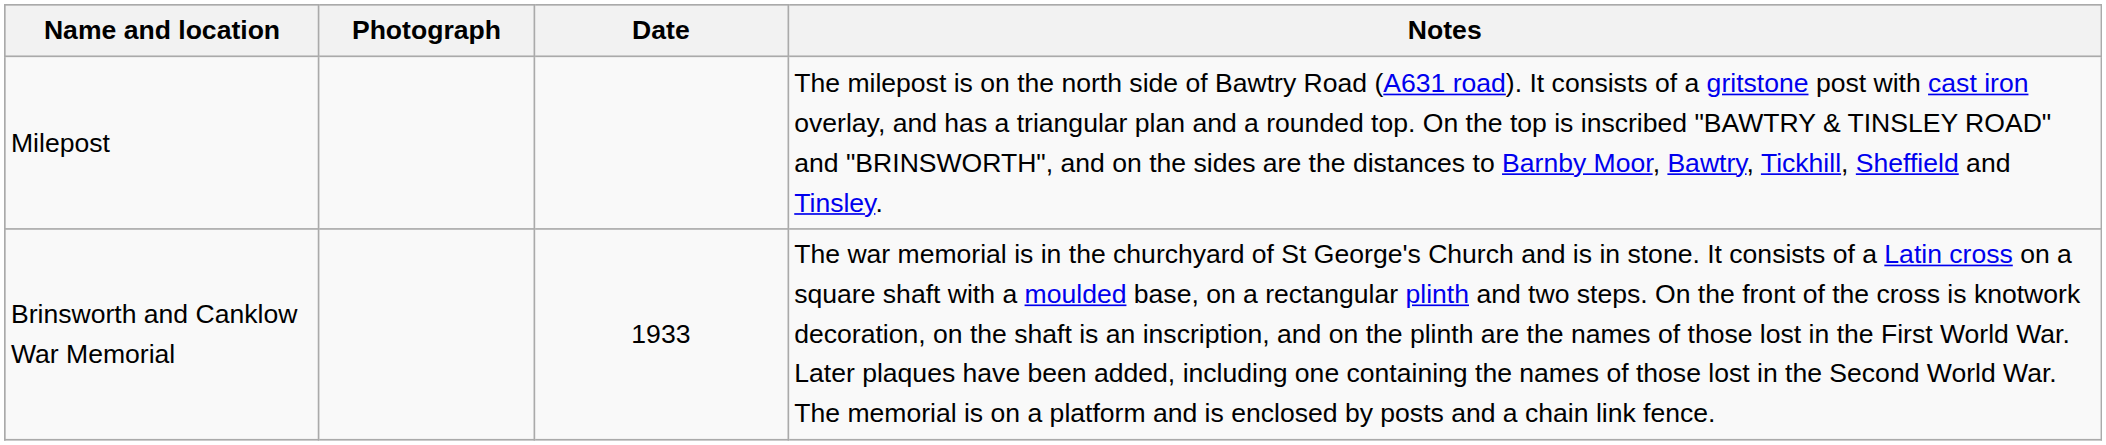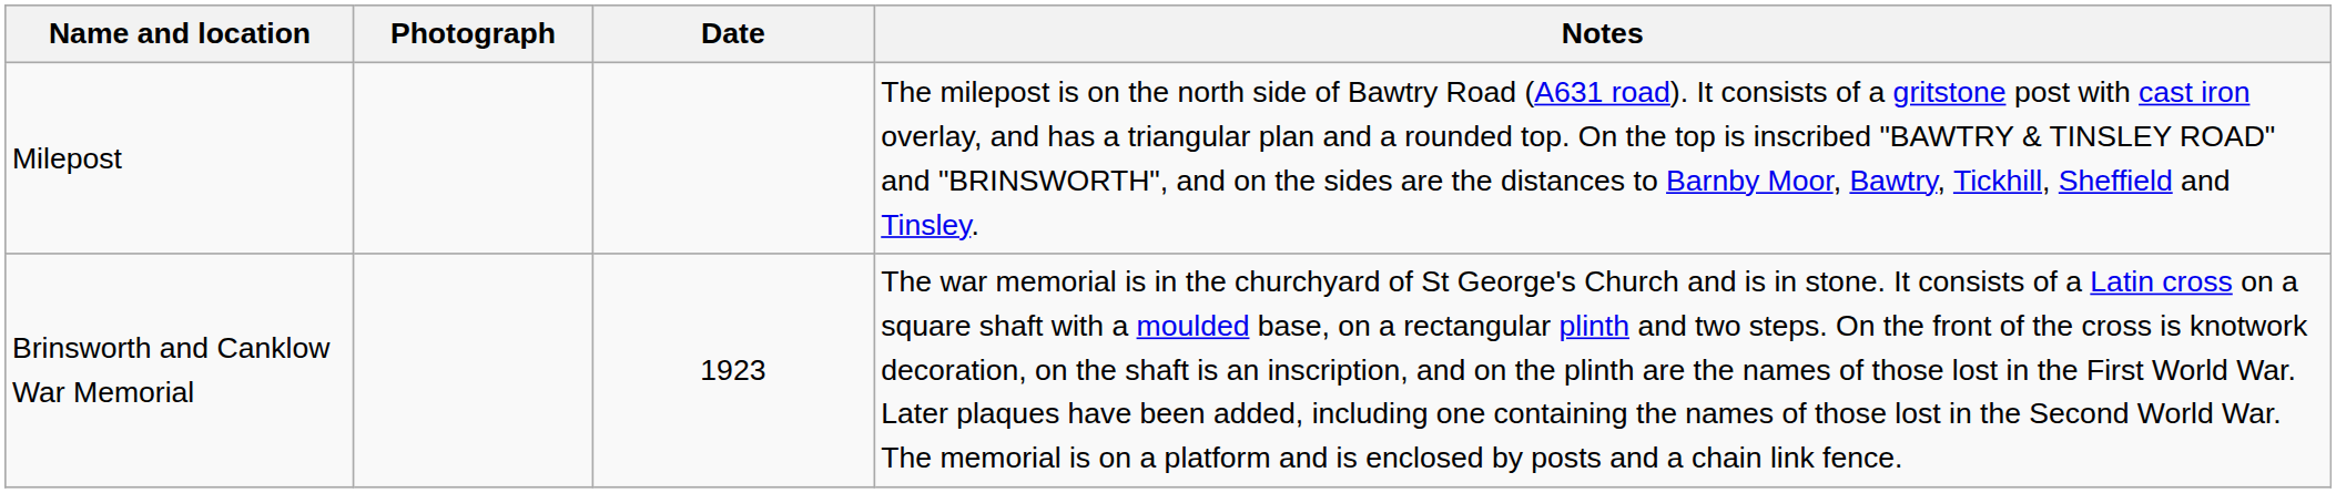Brinsworth and Canklow War Memorial | Date: 1933 -> 1923
